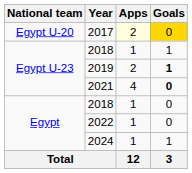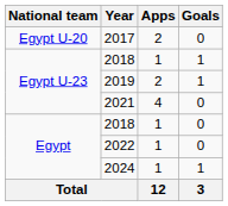2017 | Apps: lightyellow background -> no background
2017 | Goals: gold background -> no background
2019 | Goals: bold -> normal
2021 | Goals: bold -> normal
